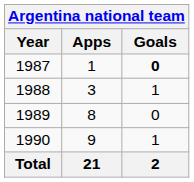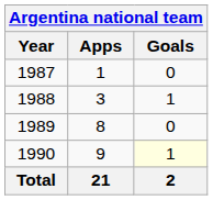1987 | Goals: bold -> normal
1990 | Goals: no background -> lightyellow background
